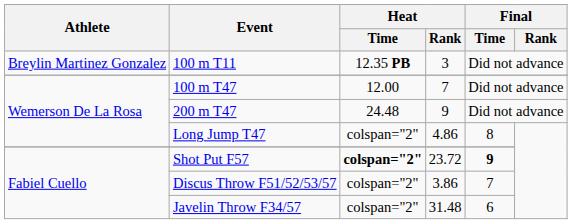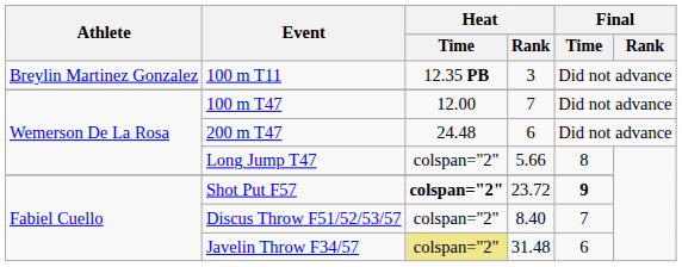200 m T47 | Heat / Rank: 9 -> 6
Long Jump T47 | Heat / Rank: 4.86 -> 5.66
Discus Throw F51/52/53/57 | Heat / Rank: 3.86 -> 8.40
Javelin Throw F34/57 | Heat / Time: no background -> khaki background
